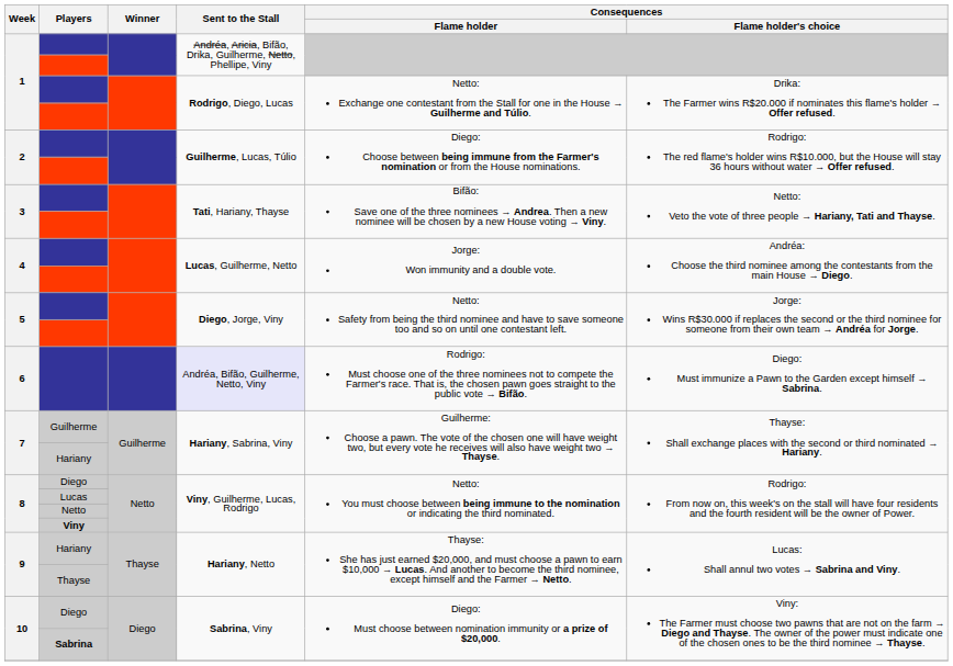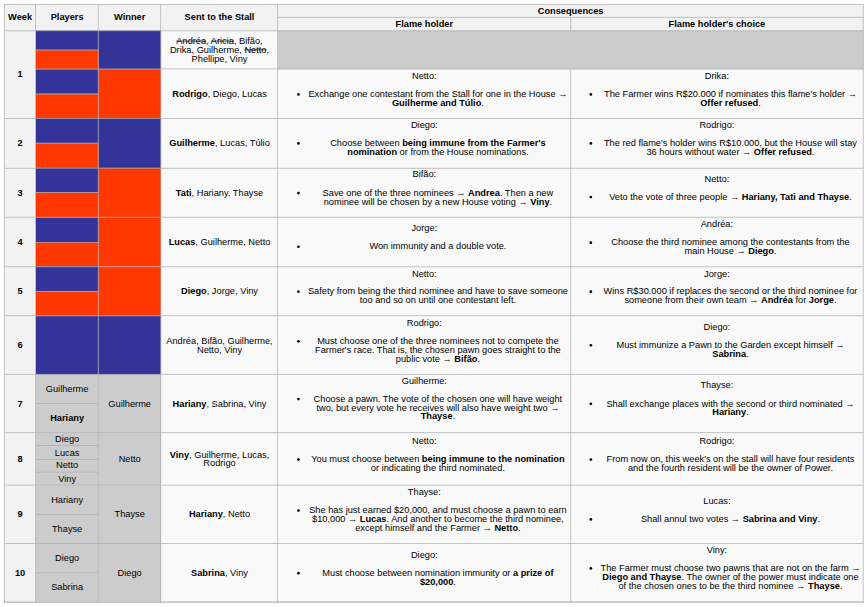Andréa, Bifão, Guilherme, Netto, Viny | Sent to the Stall: lavender background -> no background
Hariany / Hariany, Sabrina, Viny | Players: normal -> bold
Viny / Viny, Guilherme, Lucas, Rodrigo | Players: bold -> normal
Sabrina / Sabrina, Viny | Players: bold -> normal
